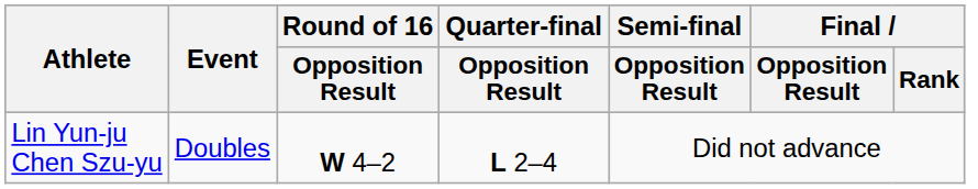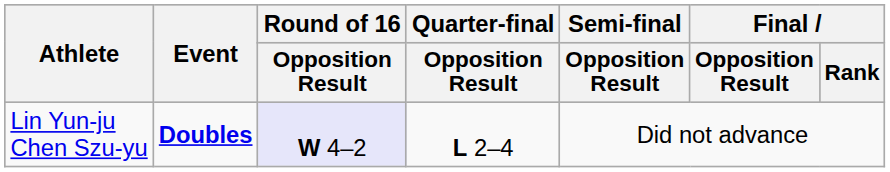Lin Yun-ju Chen Szu-yu | Event: normal -> bold
Lin Yun-ju Chen Szu-yu | Round of 16 / Opposition Result: no background -> lavender background
